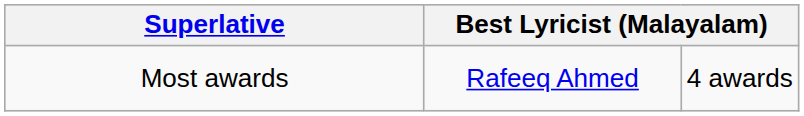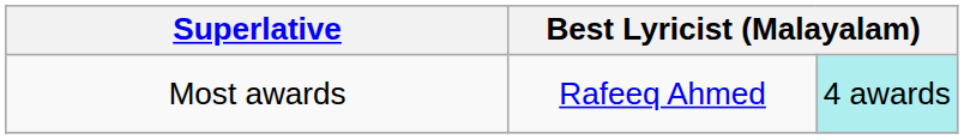Most awards | column 3: no background -> paleturquoise background
